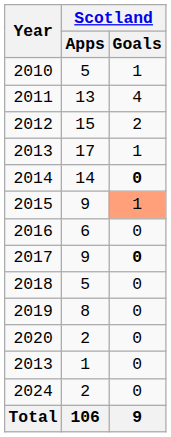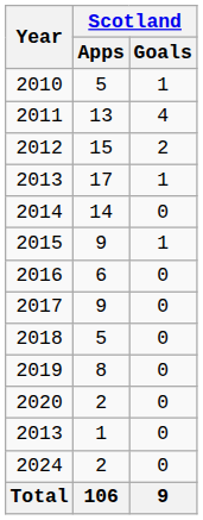2014 | Scotland / Goals: bold -> normal
2015 | Scotland / Goals: lightsalmon background -> no background
2017 | Scotland / Goals: bold -> normal
